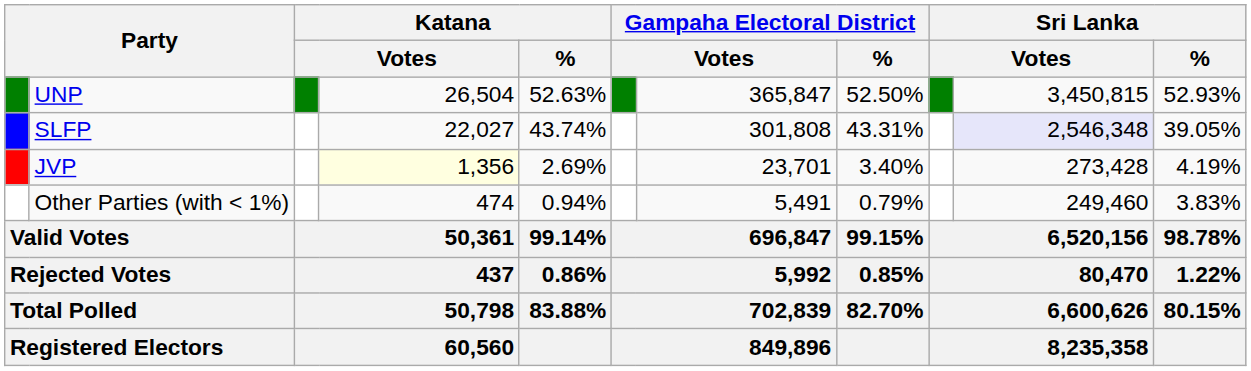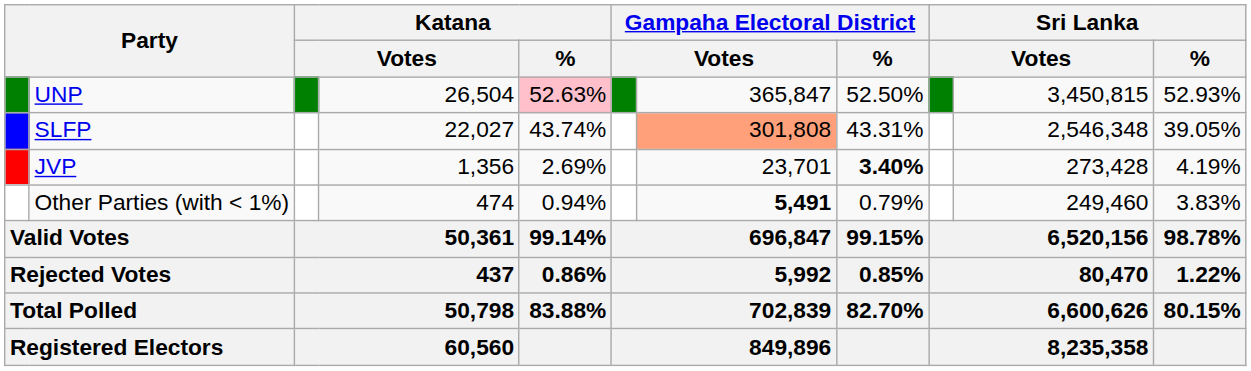UNP | Katana / %: no background -> pink background
SLFP | column 7: no background -> lightsalmon background
SLFP | column 10: lavender background -> no background
JVP | column 4: lightyellow background -> no background
JVP | Gampaha Electoral District / %: normal -> bold
Other Parties (with < 1%) | column 7: normal -> bold
